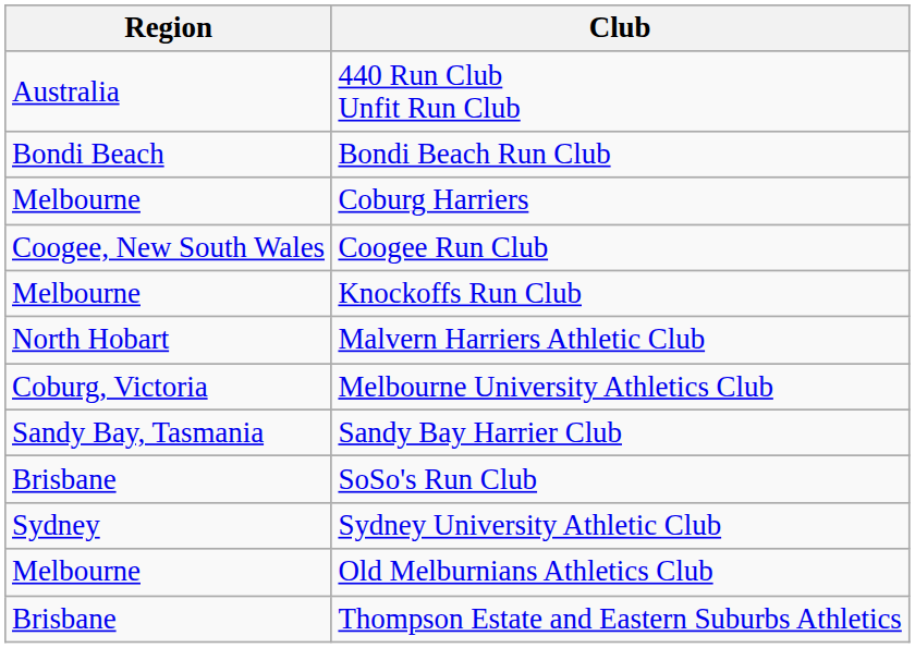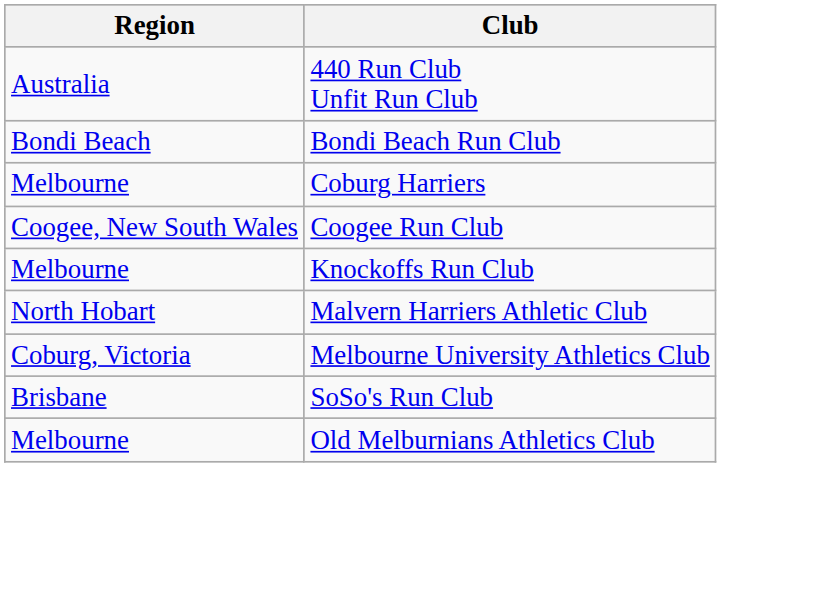- row: Sandy Bay, Tasmania | Sandy Bay Harrier Club
- row: Sydney | Sydney University Athletic Club
- row: Brisbane | Thompson Estate and Eastern Suburbs Athletics
